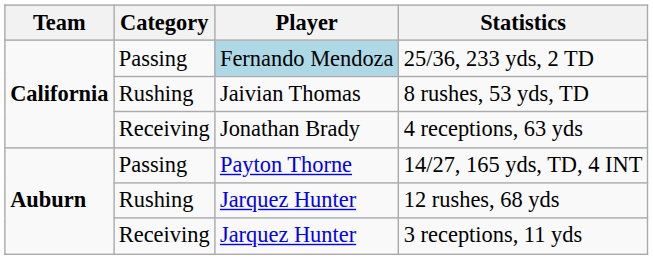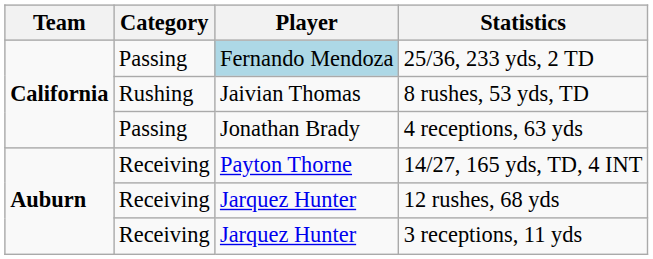4 receptions, 63 yds | Category: Receiving -> Passing
14/27, 165 yds, TD, 4 INT | Category: Passing -> Receiving
12 rushes, 68 yds | Category: Rushing -> Receiving
